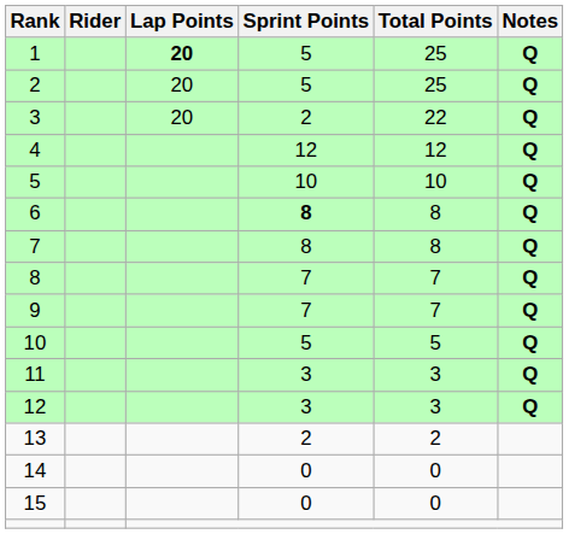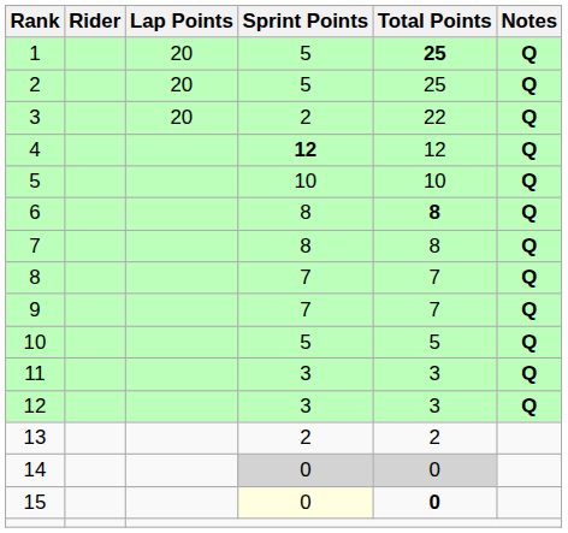1 | Lap Points: bold -> normal
1 | Total Points: normal -> bold
4 | Sprint Points: normal -> bold
6 | Sprint Points: bold -> normal
6 | Total Points: normal -> bold
14 | Sprint Points: no background -> lightgrey background
14 | Total Points: no background -> lightgrey background
15 | Sprint Points: no background -> lightyellow background
15 | Total Points: normal -> bold
